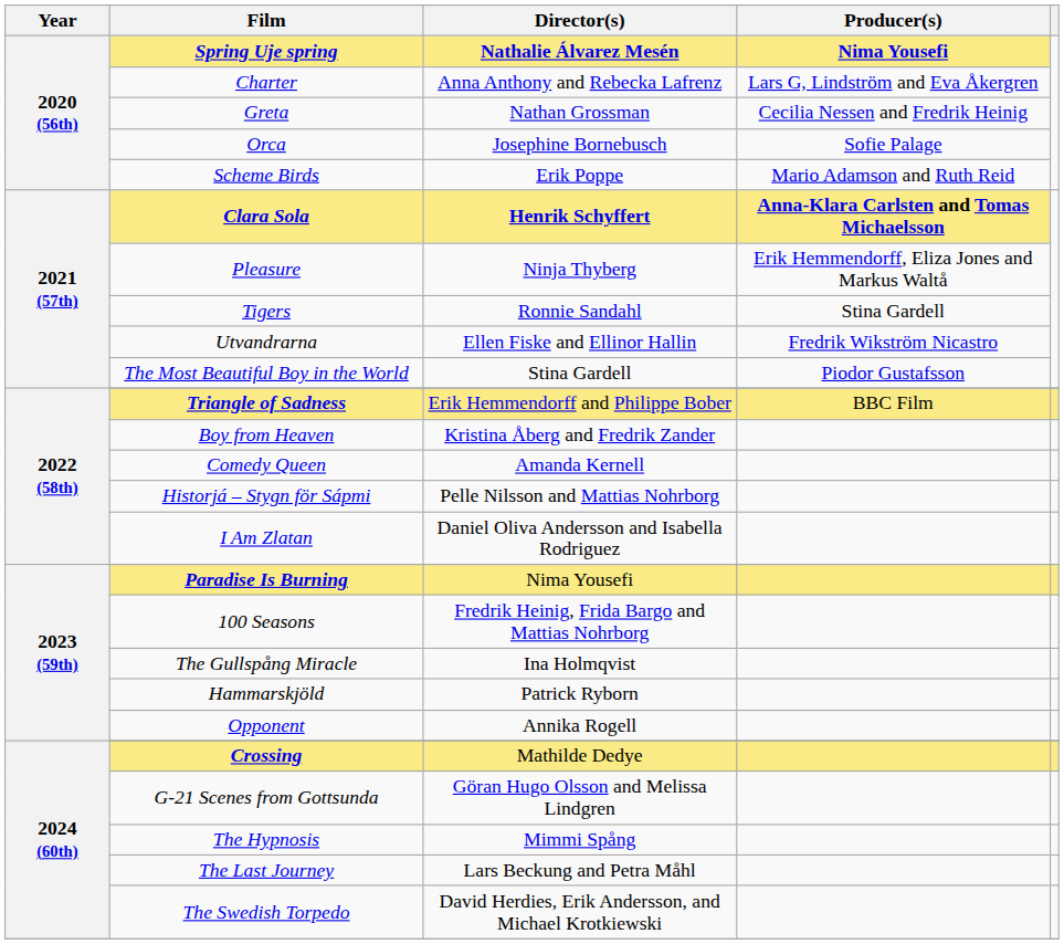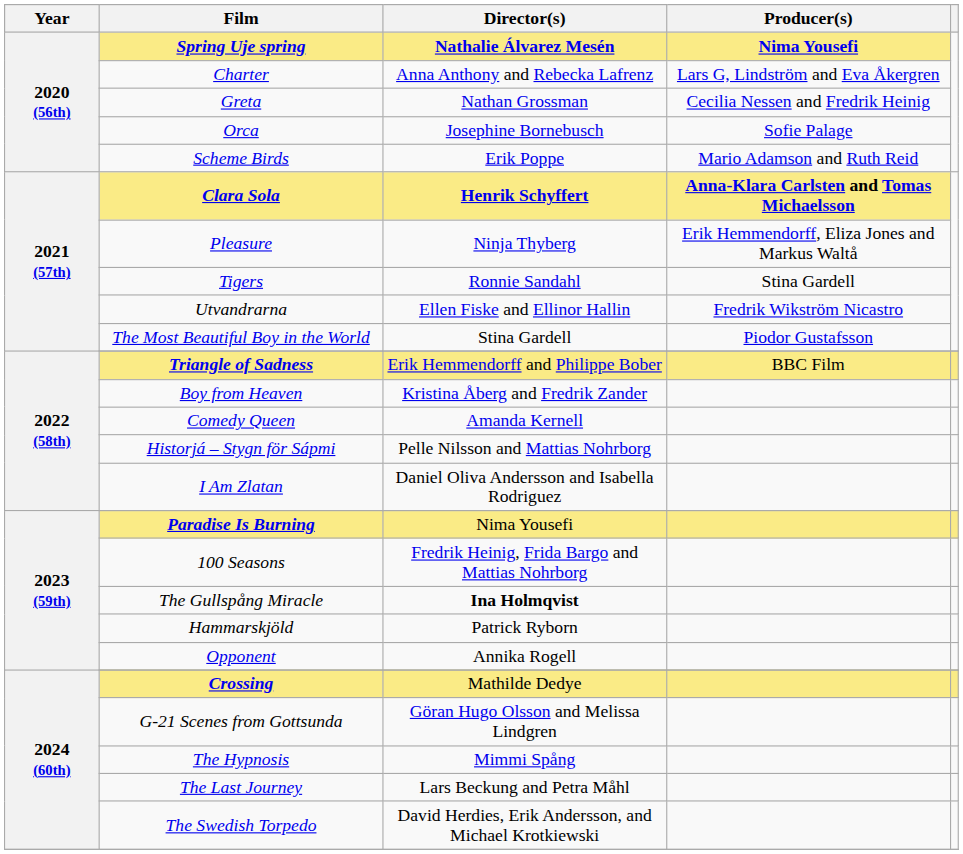The Gullspång Miracle | Director(s): normal -> bold
